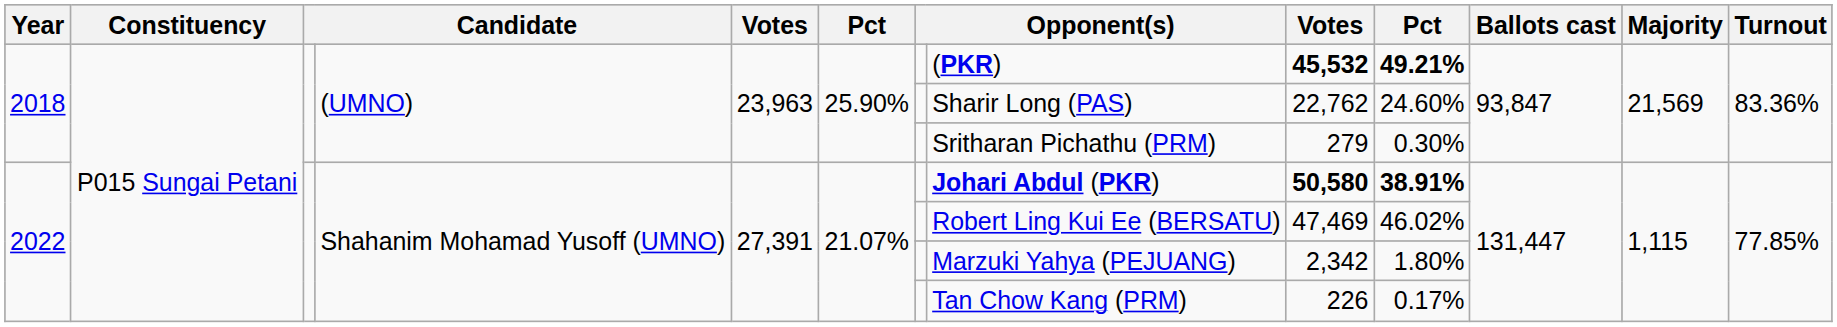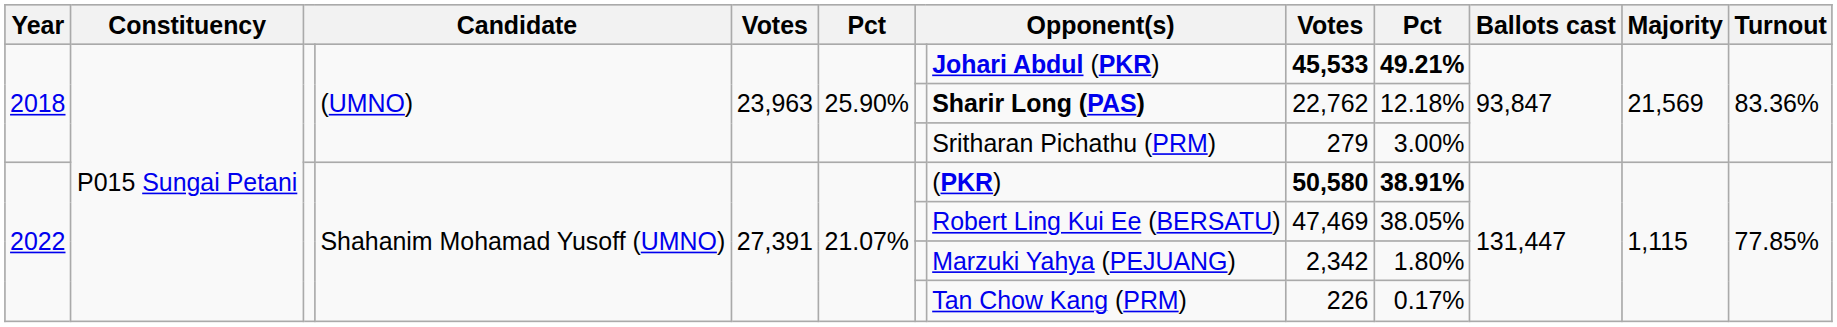row 2 | column 8: (PKR) -> Johari Abdul (PKR)
row 2 | column 9: 45,532 -> 45,533
row 3 | column 8: normal -> bold
row 3 | column 10: 24.60% -> 12.18%
row 4 | column 10: 0.30% -> 3.00%
row 5 | column 8: Johari Abdul (PKR) -> (PKR)
row 6 | column 10: 46.02% -> 38.05%
